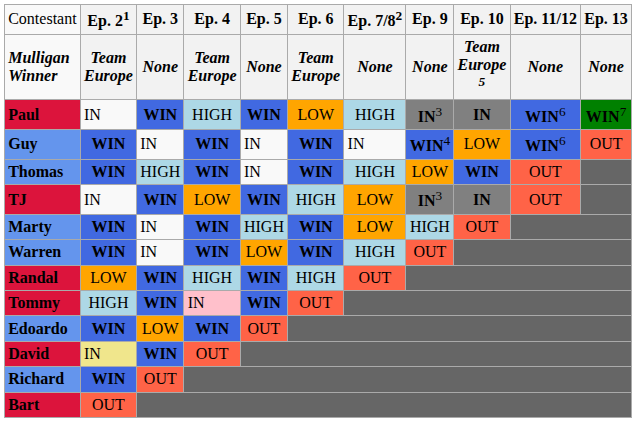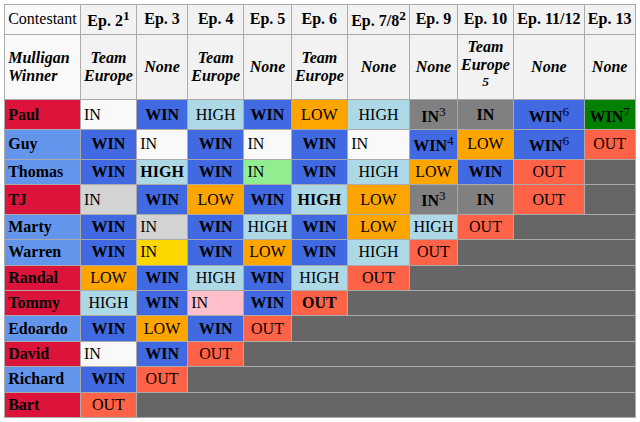Thomas | column 3: normal -> bold
Thomas | column 5: no background -> lightgreen background
TJ | column 2: no background -> lightgrey background
TJ | column 6: normal -> bold
Marty | column 3: no background -> lightgrey background
Warren | column 3: no background -> gold background
Tommy | column 6: normal -> bold
David | column 2: khaki background -> no background
